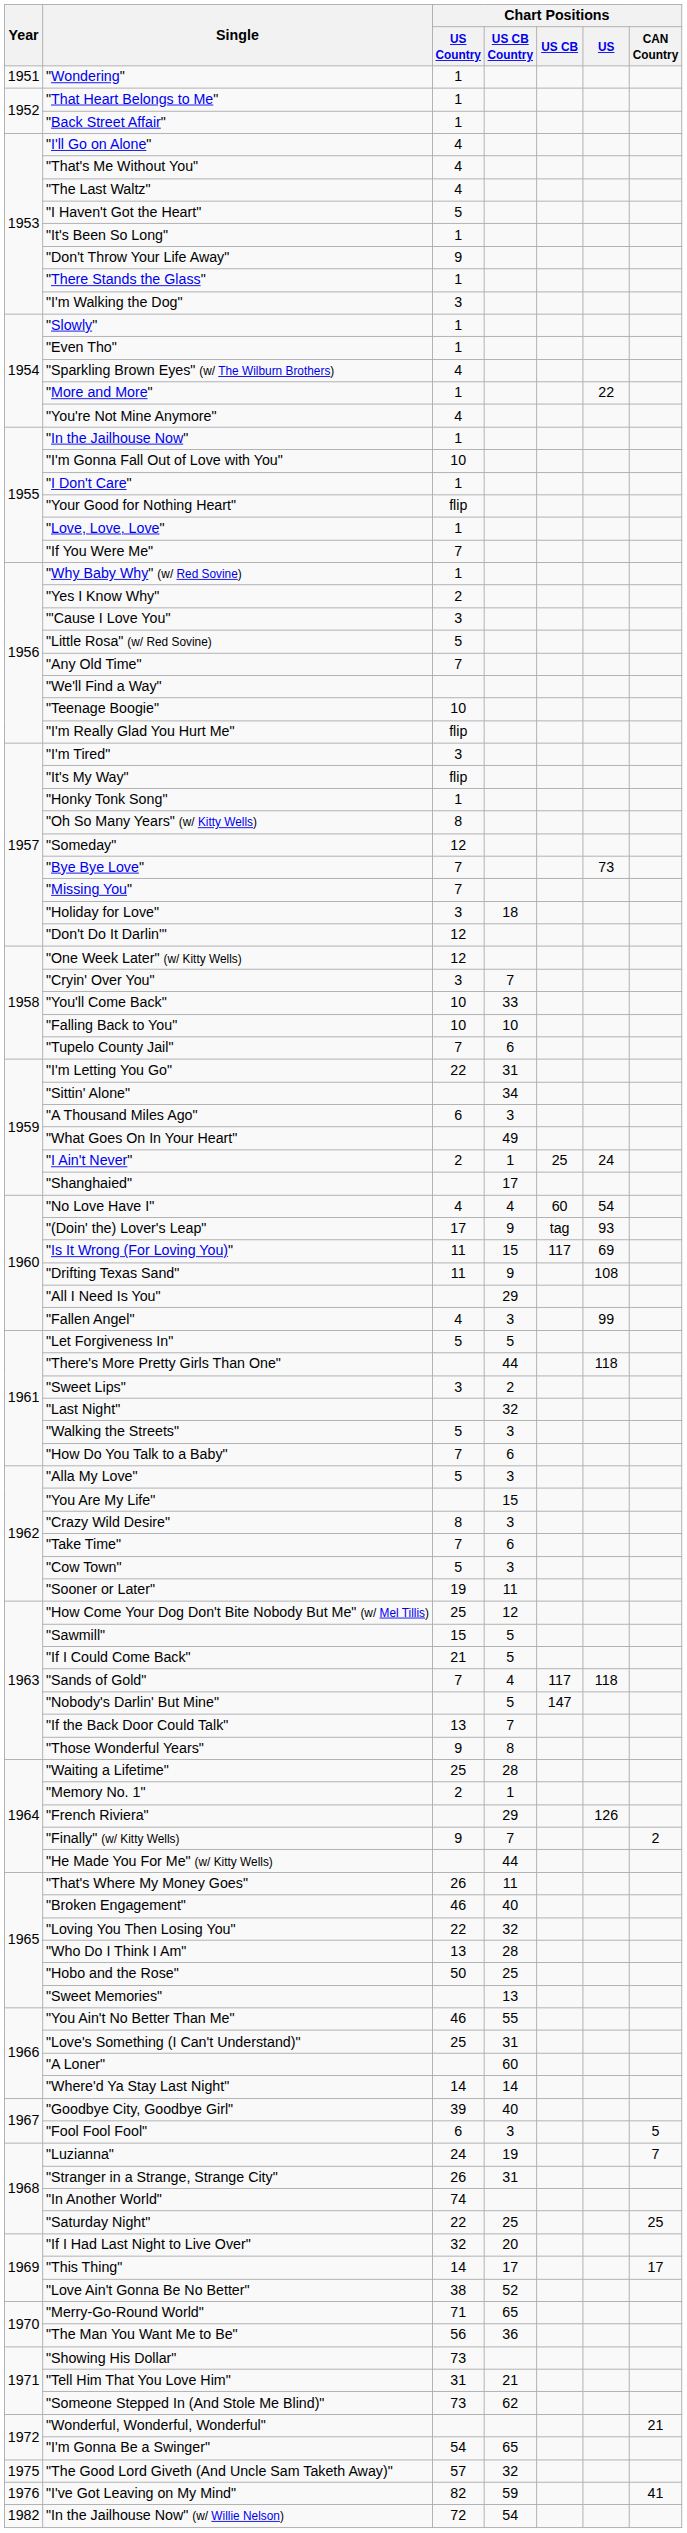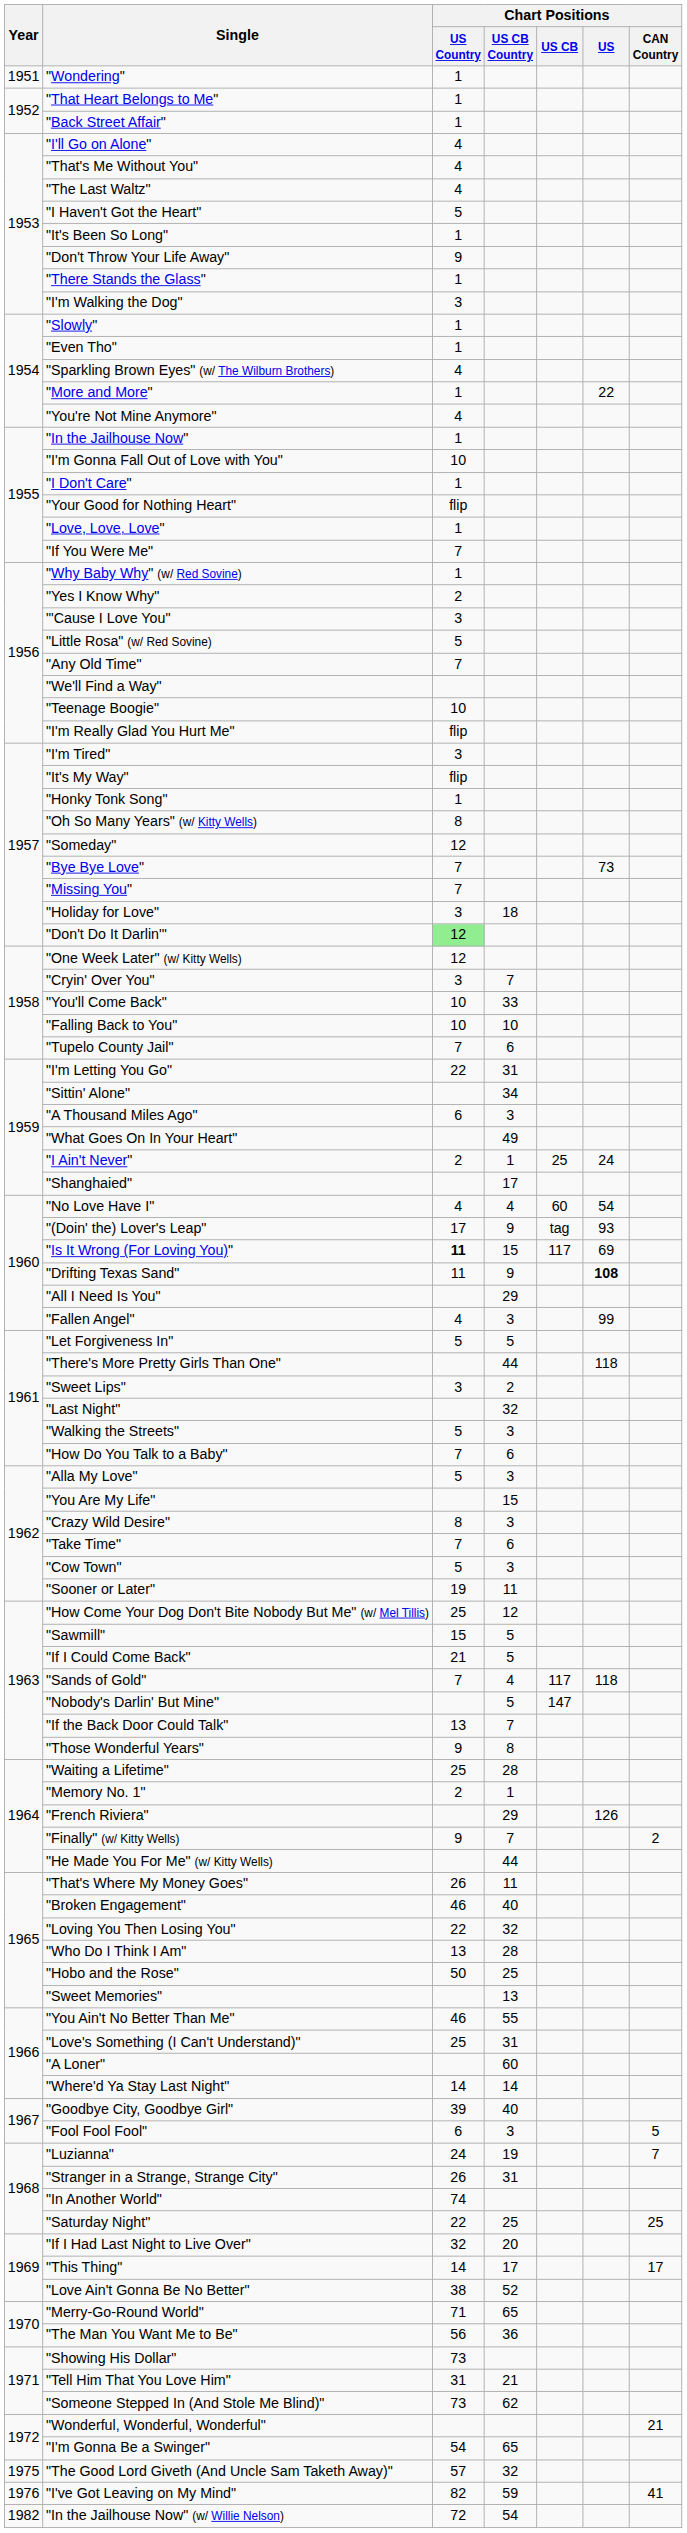"Don't Do It Darlin'" | Chart Positions / US Country: no background -> lightgreen background
"Is It Wrong (For Loving You)" | Chart Positions / US Country: normal -> bold
"Drifting Texas Sand" | Chart Positions / US: normal -> bold
